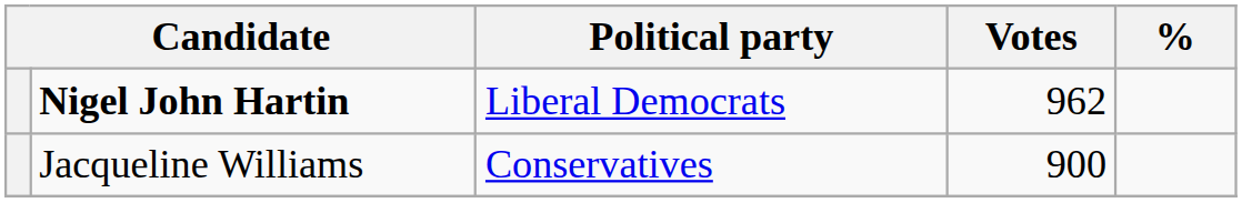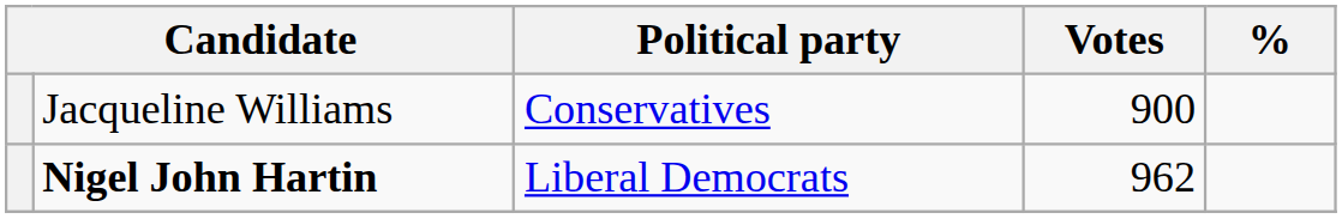rows swapped: Nigel John Hartin <-> Jacqueline Williams
